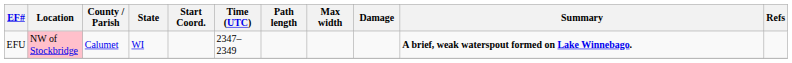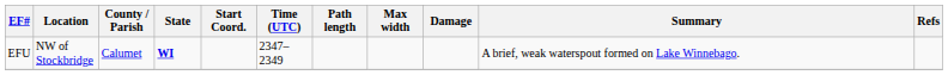EFU | Location: pink background -> no background
EFU | State: normal -> bold
EFU | Summary: bold -> normal
